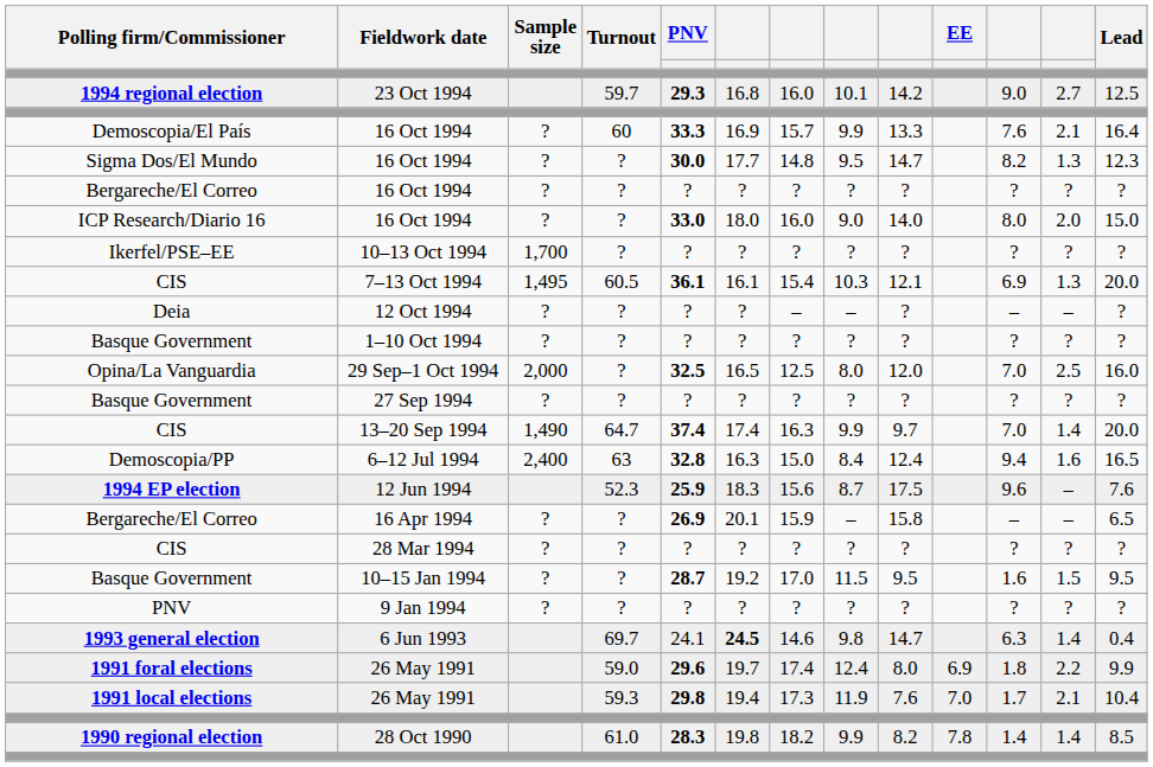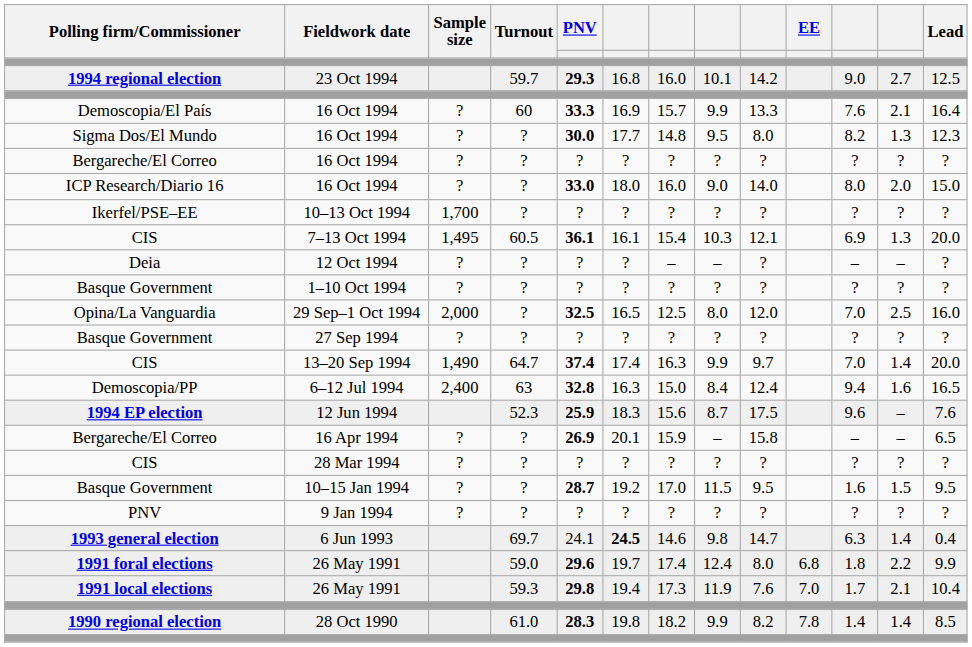Sigma Dos/El Mundo / 16 Oct 1994 | column 9: 14.7 -> 8.0
1991 foral elections / 26 May 1991 | EE: 6.9 -> 6.8
